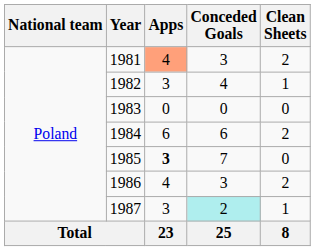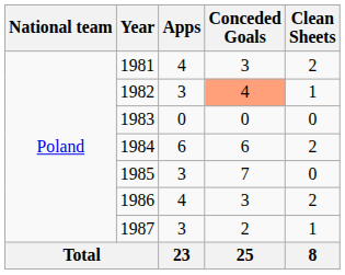1981 | Apps: lightsalmon background -> no background
1982 | Conceded Goals: no background -> lightsalmon background
1985 | Apps: bold -> normal
1987 | Conceded Goals: paleturquoise background -> no background
